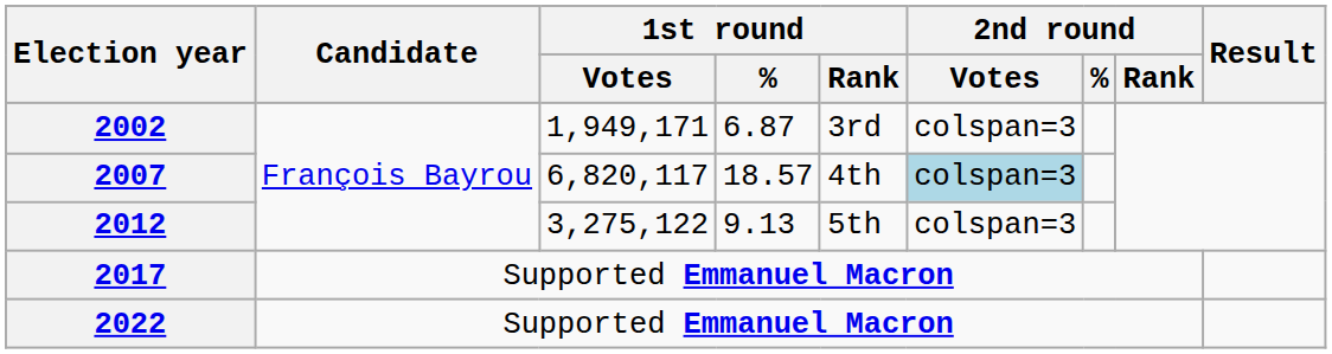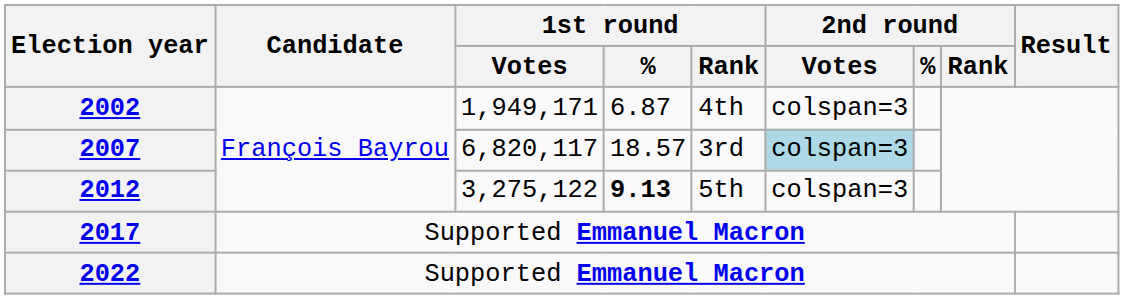2002 | 1st round / Rank: 3rd -> 4th
2007 | 1st round / Rank: 4th -> 3rd
2012 | 1st round / %: normal -> bold
